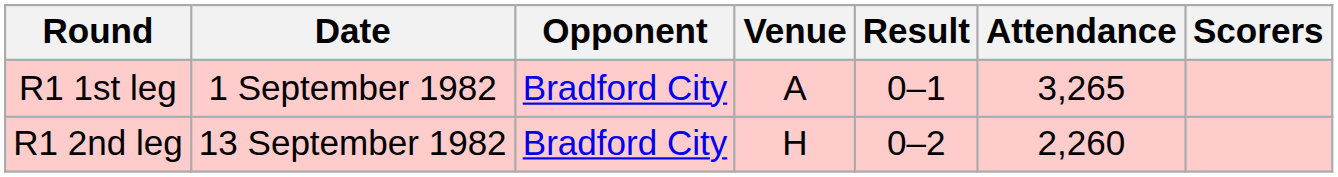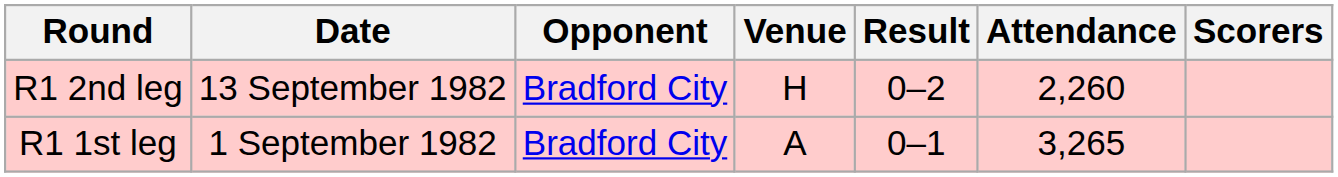rows swapped: R1 1st leg <-> R1 2nd leg
